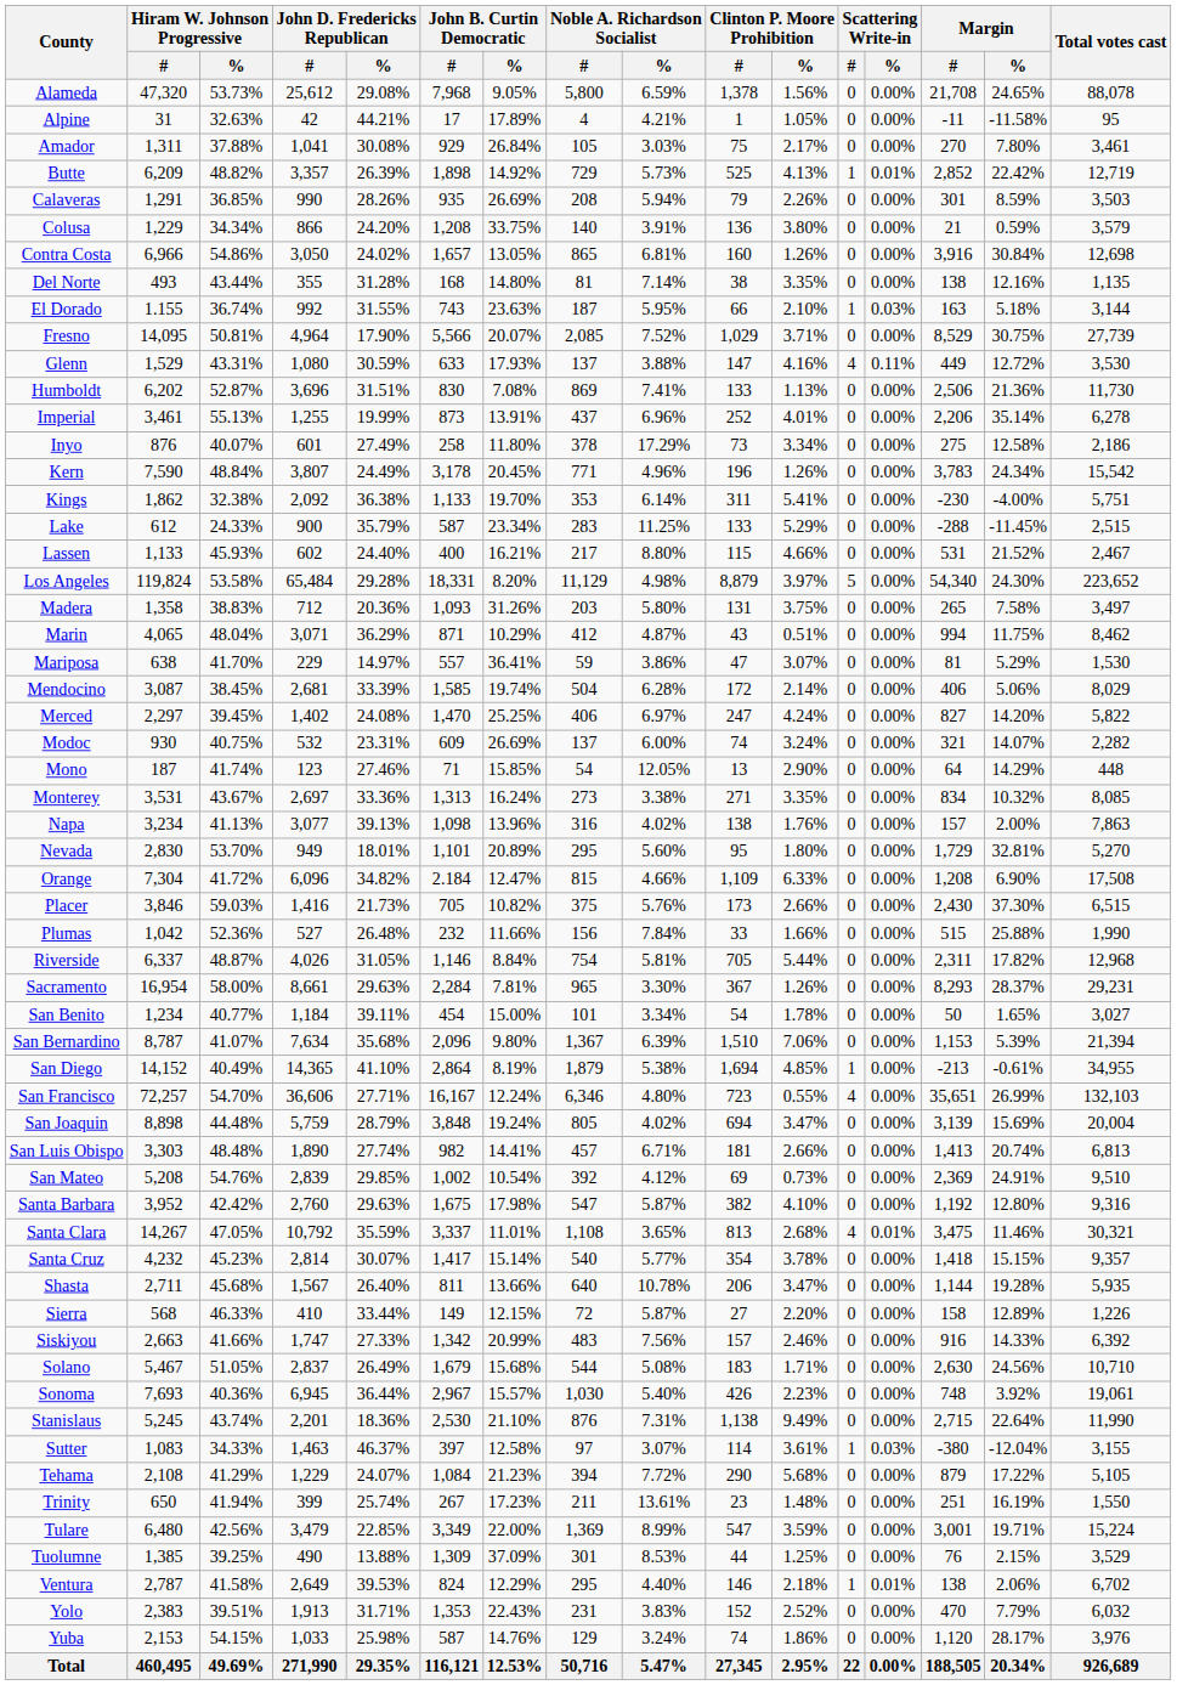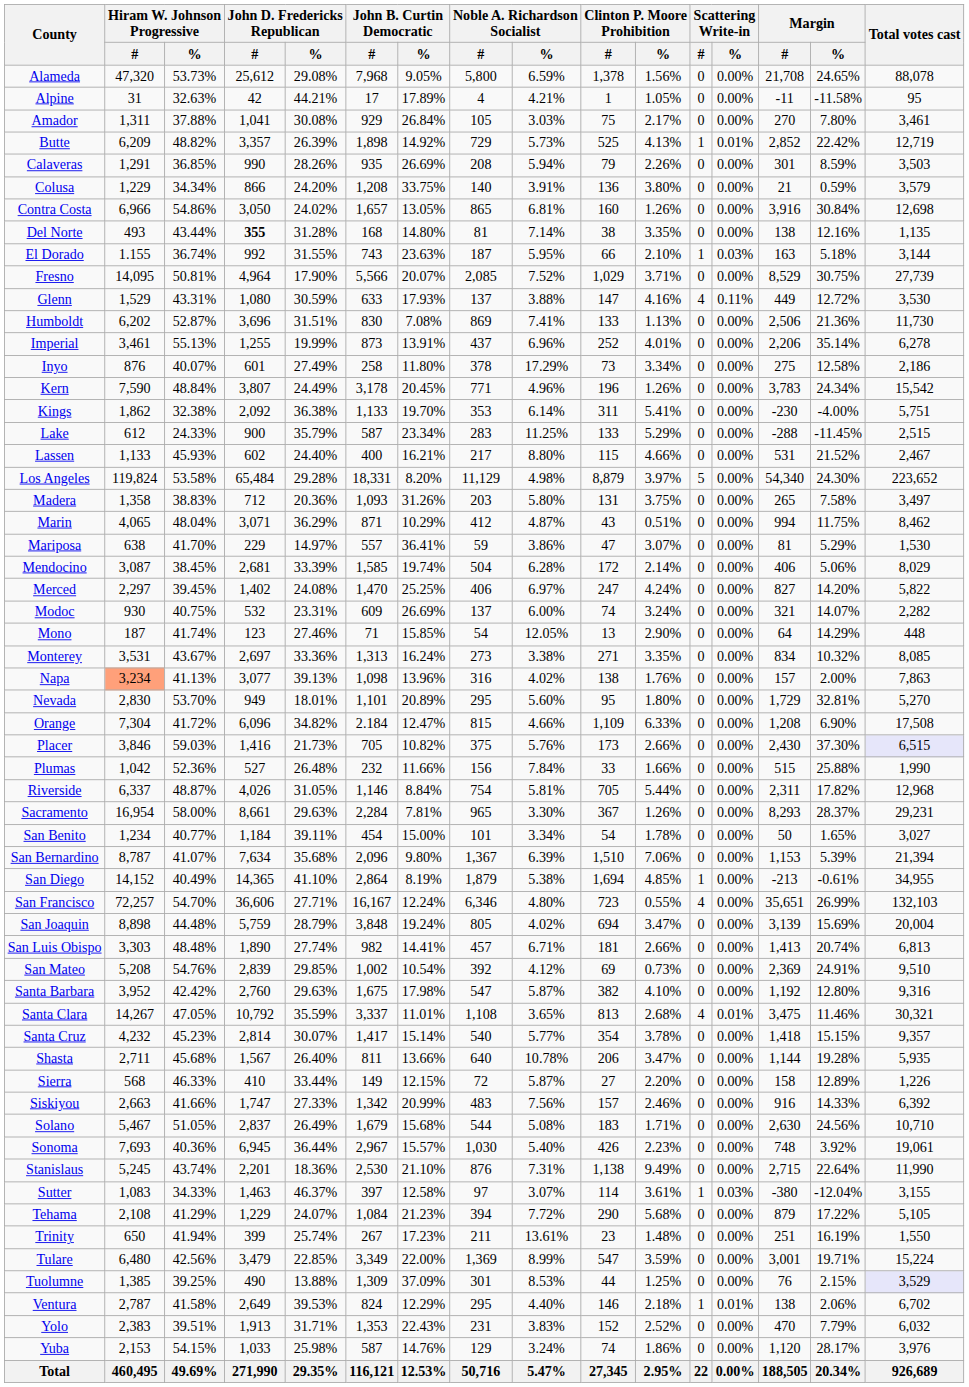Del Norte | John D. Fredericks Republican / #: normal -> bold
Napa | Hiram W. Johnson Progressive / #: no background -> lightsalmon background
Placer | Total votes cast: no background -> lavender background
Tuolumne | Total votes cast: no background -> lavender background
